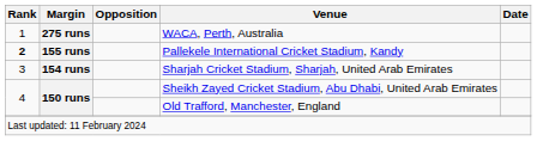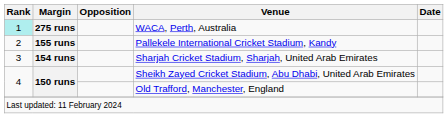WACA, Perth, Australia | Rank: no background -> paleturquoise background
Pallekele International Cricket Stadium, Kandy | Rank: bold -> normal
